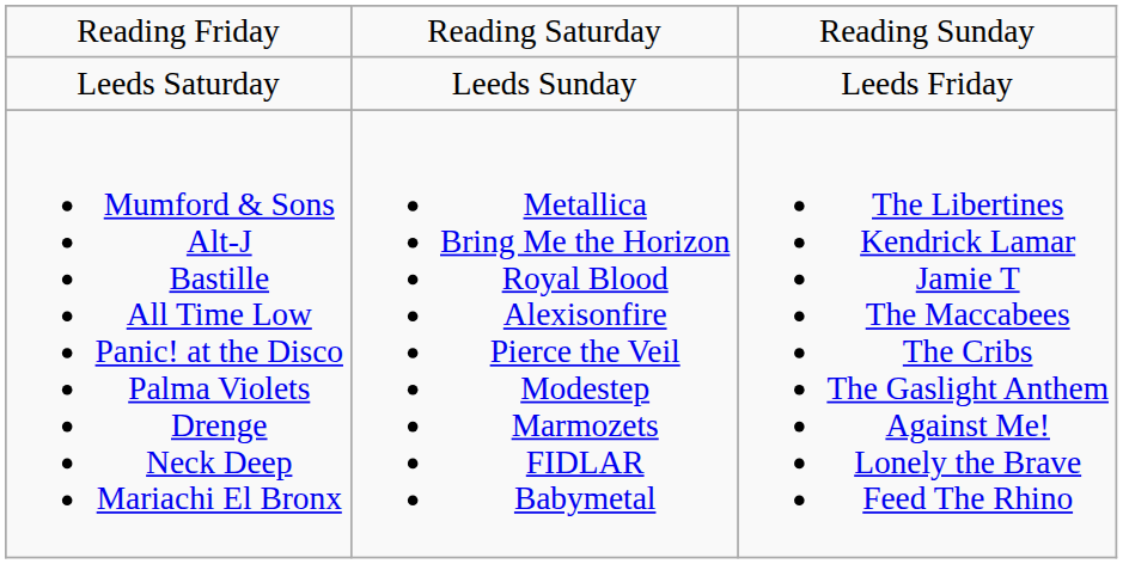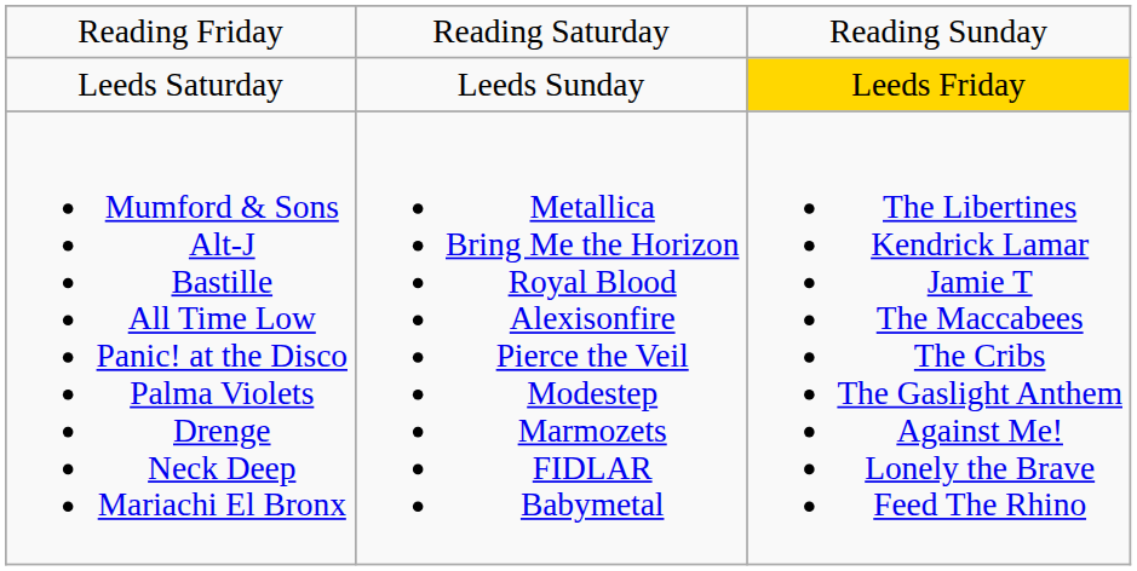Leeds Saturday | column 3: no background -> gold background
